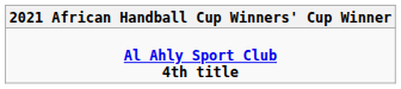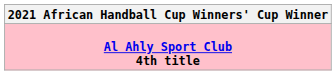row 2 | column 1: no background -> pink background
